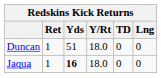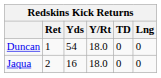Duncan | Yds: 51 -> 54
Jaqua | Ret: 1 -> 2
Jaqua | Yds: bold -> normal
